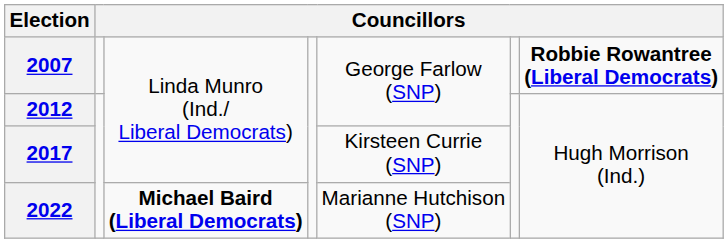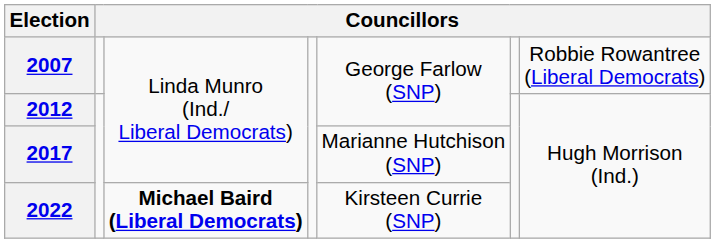2007 | column 7: bold -> normal
2017 | column 5: Kirsteen Currie (SNP) -> Marianne Hutchison (SNP)
2022 | column 5: Marianne Hutchison (SNP) -> Kirsteen Currie (SNP)
